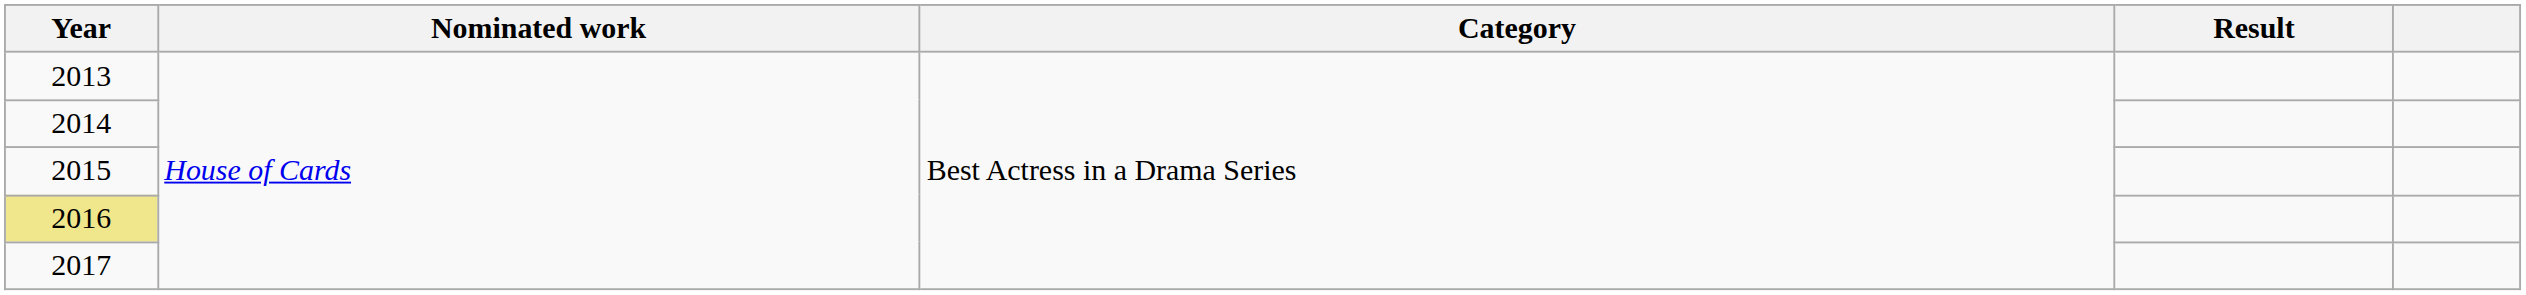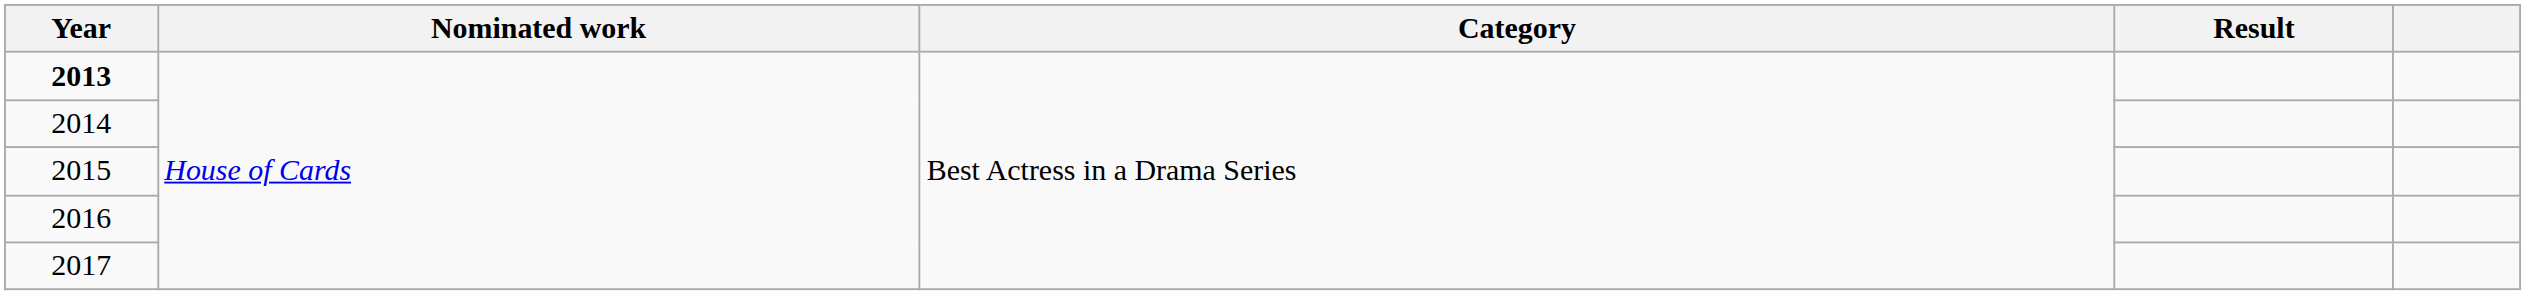2013 | Year: normal -> bold
2016 | Year: khaki background -> no background
